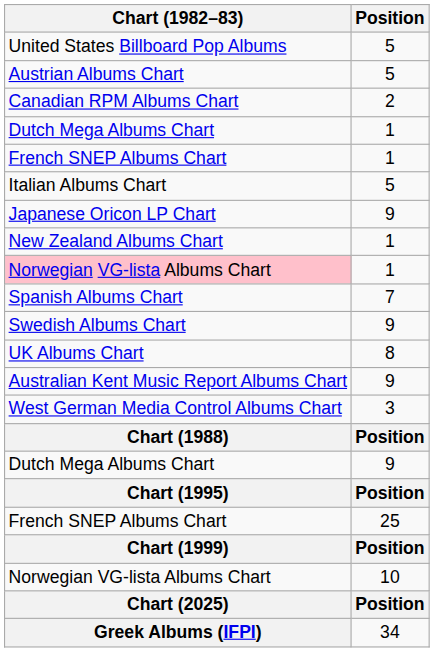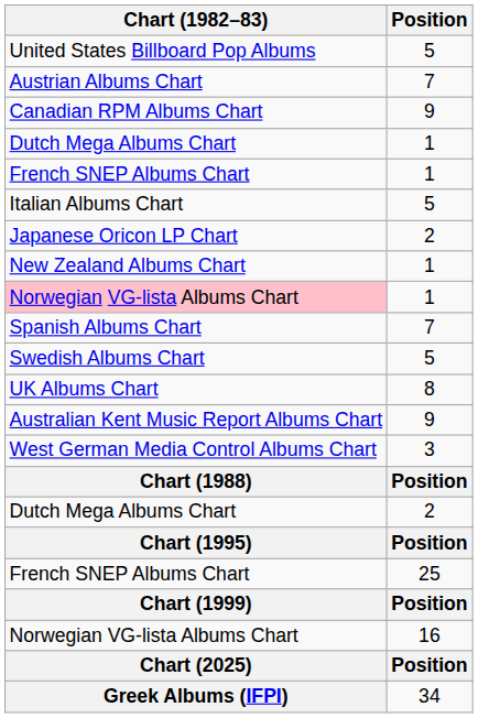row 3 | Position: 5 -> 7
row 4 | Position: 2 -> 9
row 8 | Position: 9 -> 2
row 12 | Position: 9 -> 5
row 17 | Position: 9 -> 2
row 21 | Position: 10 -> 16
